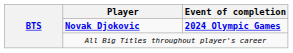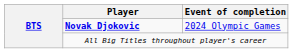Novak Djokovic | Event of completion: bold -> normal
